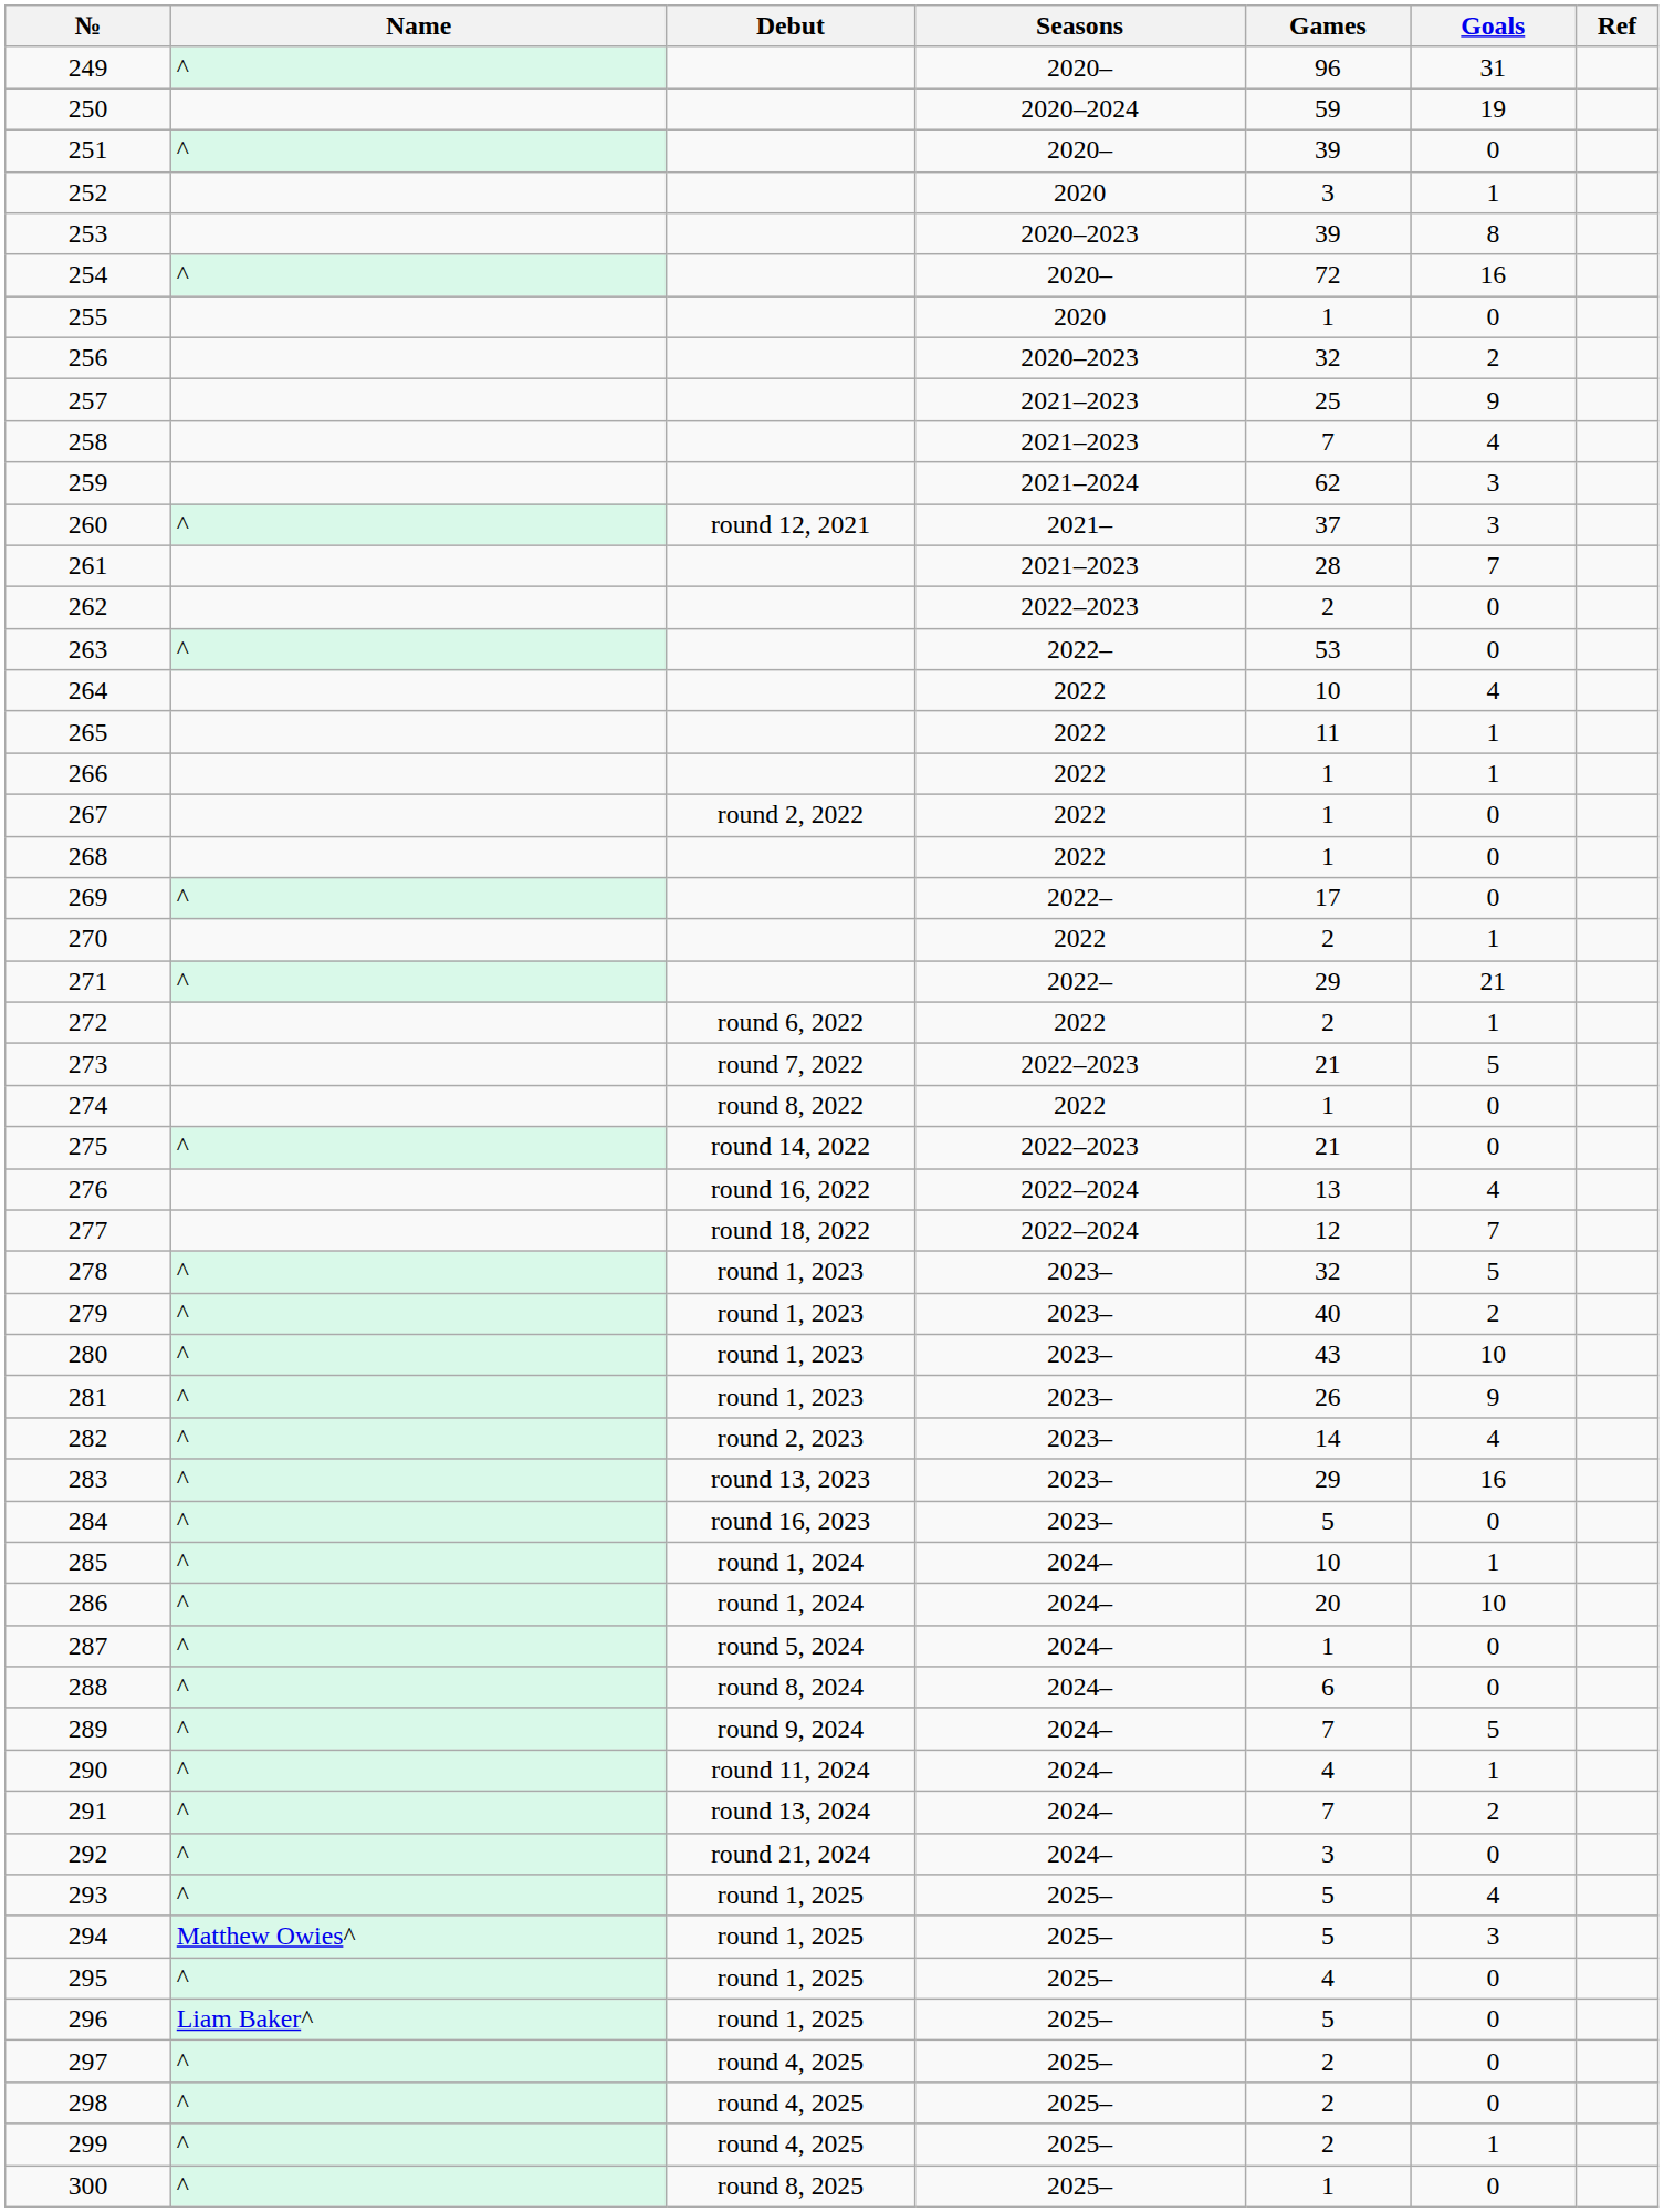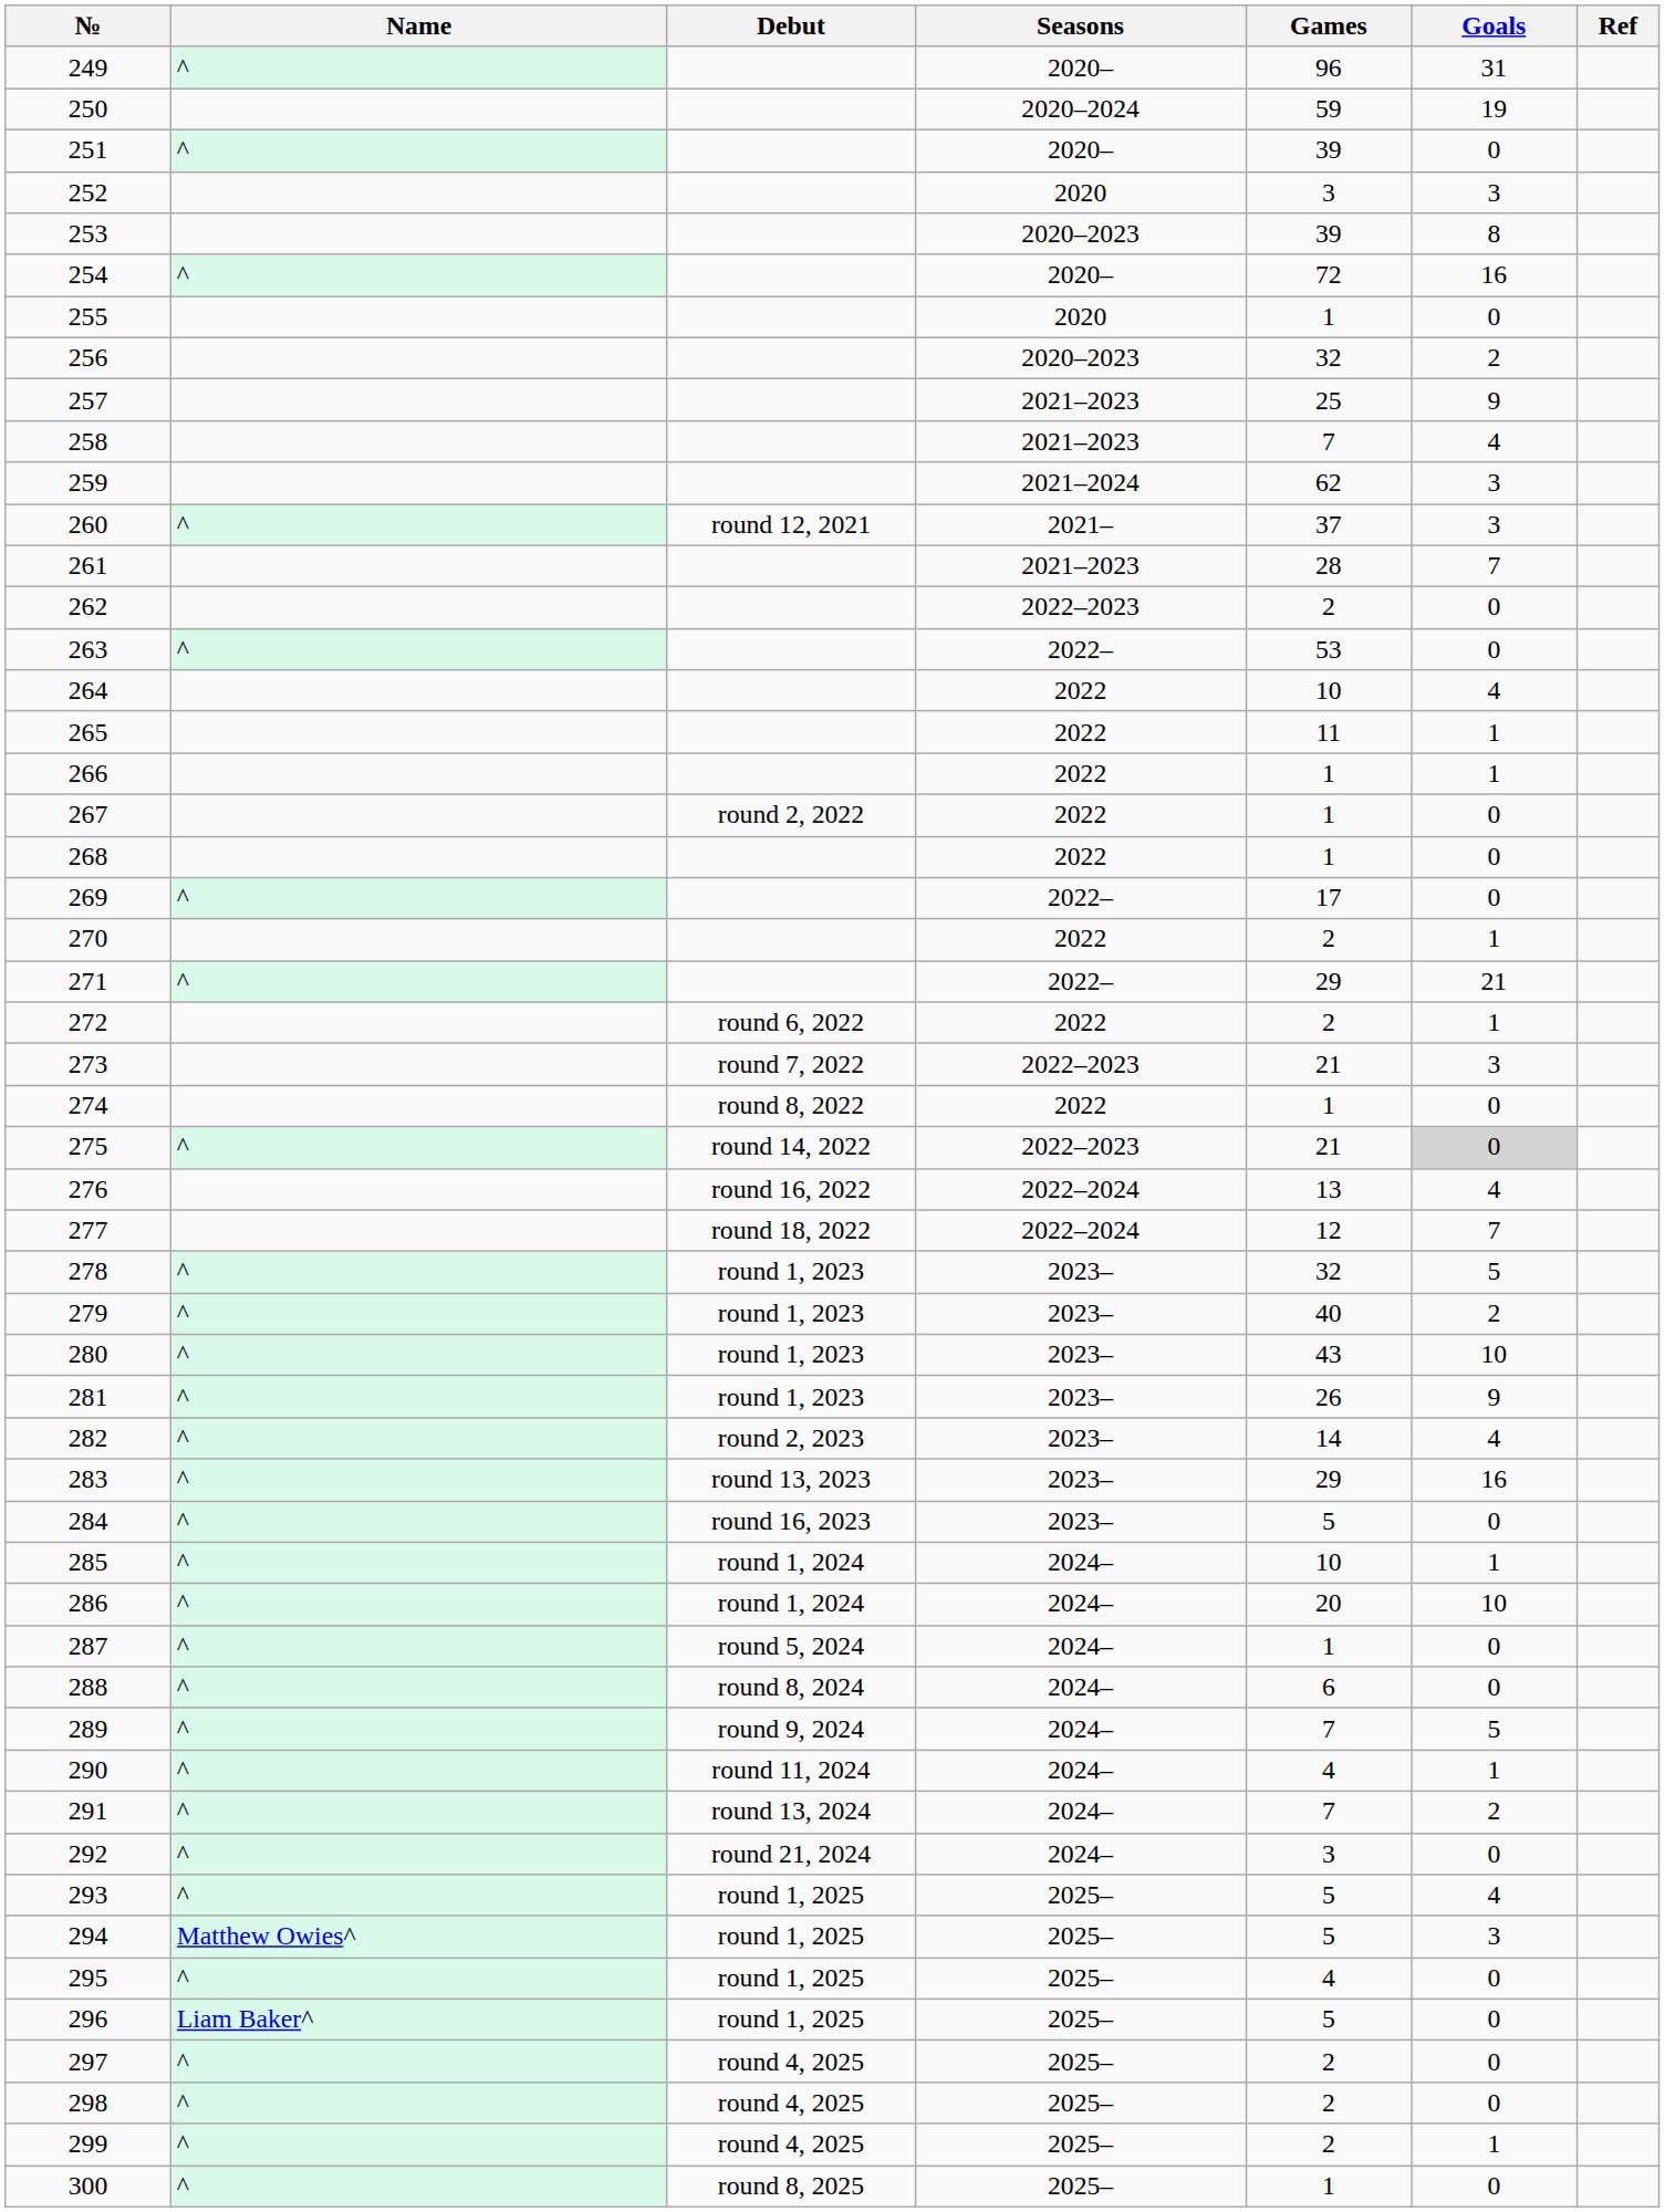252 | Goals: 1 -> 3
273 | Goals: 5 -> 3
275 | Goals: no background -> lightgrey background
